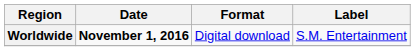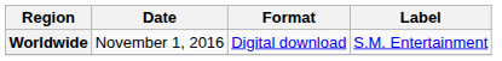Worldwide | Date: bold -> normal
